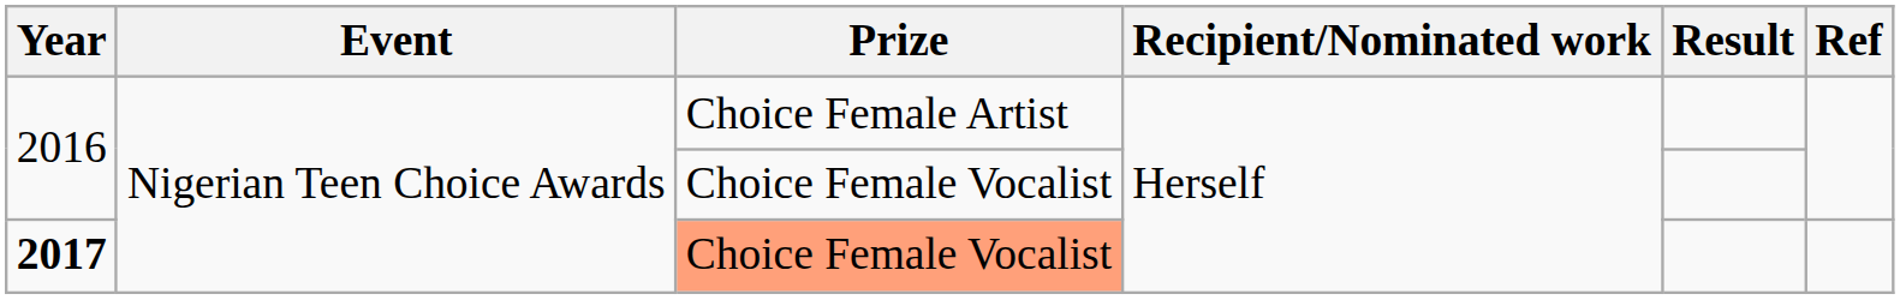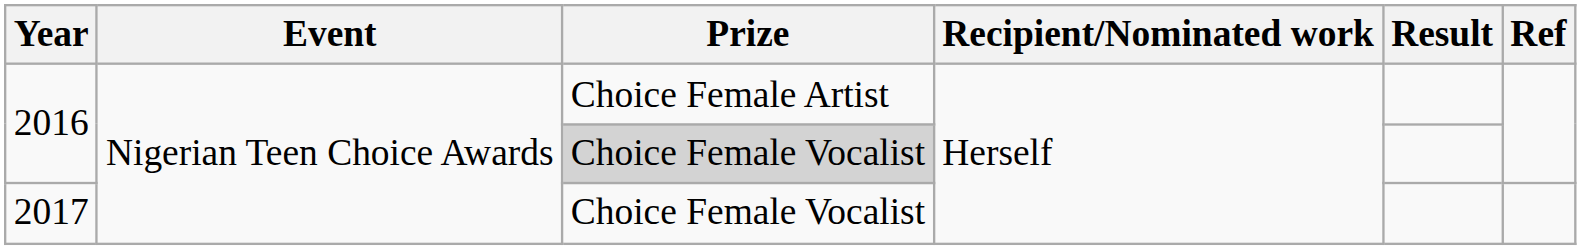2016 / Choice Female Vocalist | Prize: no background -> lightgrey background
2017 | Year: bold -> normal
2017 | Prize: lightsalmon background -> no background
